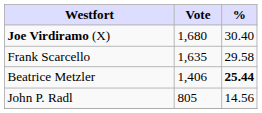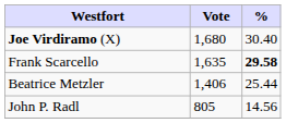Frank Scarcello | %: normal -> bold
Beatrice Metzler | %: bold -> normal
